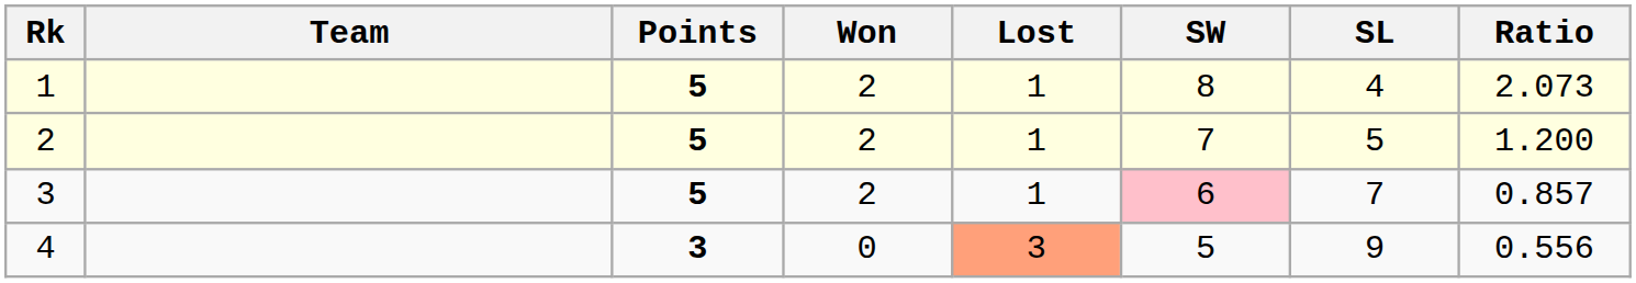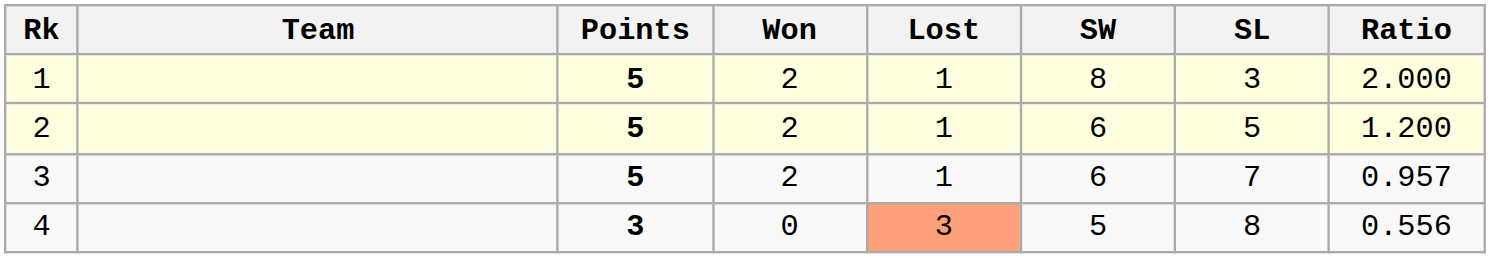row 2 | SL: 4 -> 3
row 2 | Ratio: 2.073 -> 2.000
row 3 | SW: 7 -> 6
row 4 | SW: pink background -> no background
row 4 | Ratio: 0.857 -> 0.957
row 5 | SL: 9 -> 8
